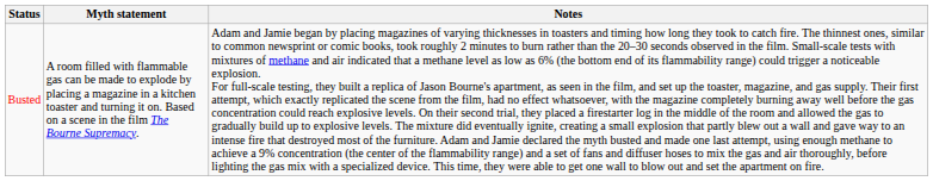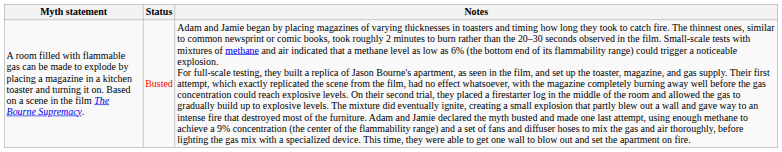columns swapped: Myth statement <-> Status
